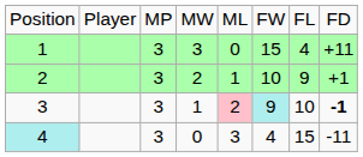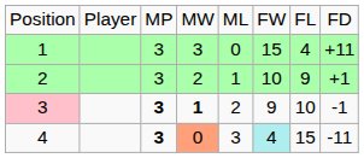row 4 | column 1: no background -> pink background
row 4 | column 3: normal -> bold
row 4 | column 4: normal -> bold
row 4 | column 5: pink background -> no background
row 4 | column 6: paleturquoise background -> no background
row 4 | column 8: bold -> normal
row 5 | column 1: paleturquoise background -> no background
row 5 | column 3: normal -> bold
row 5 | column 4: no background -> lightsalmon background
row 5 | column 6: no background -> paleturquoise background
